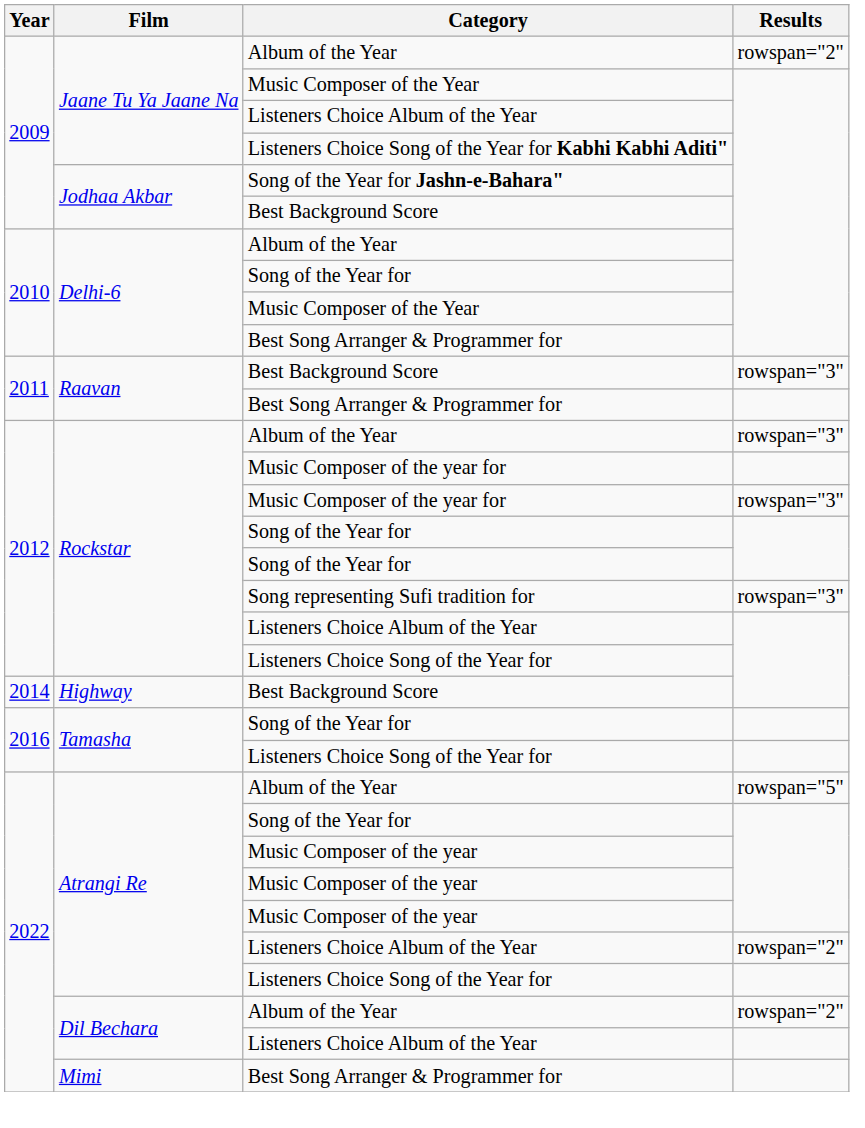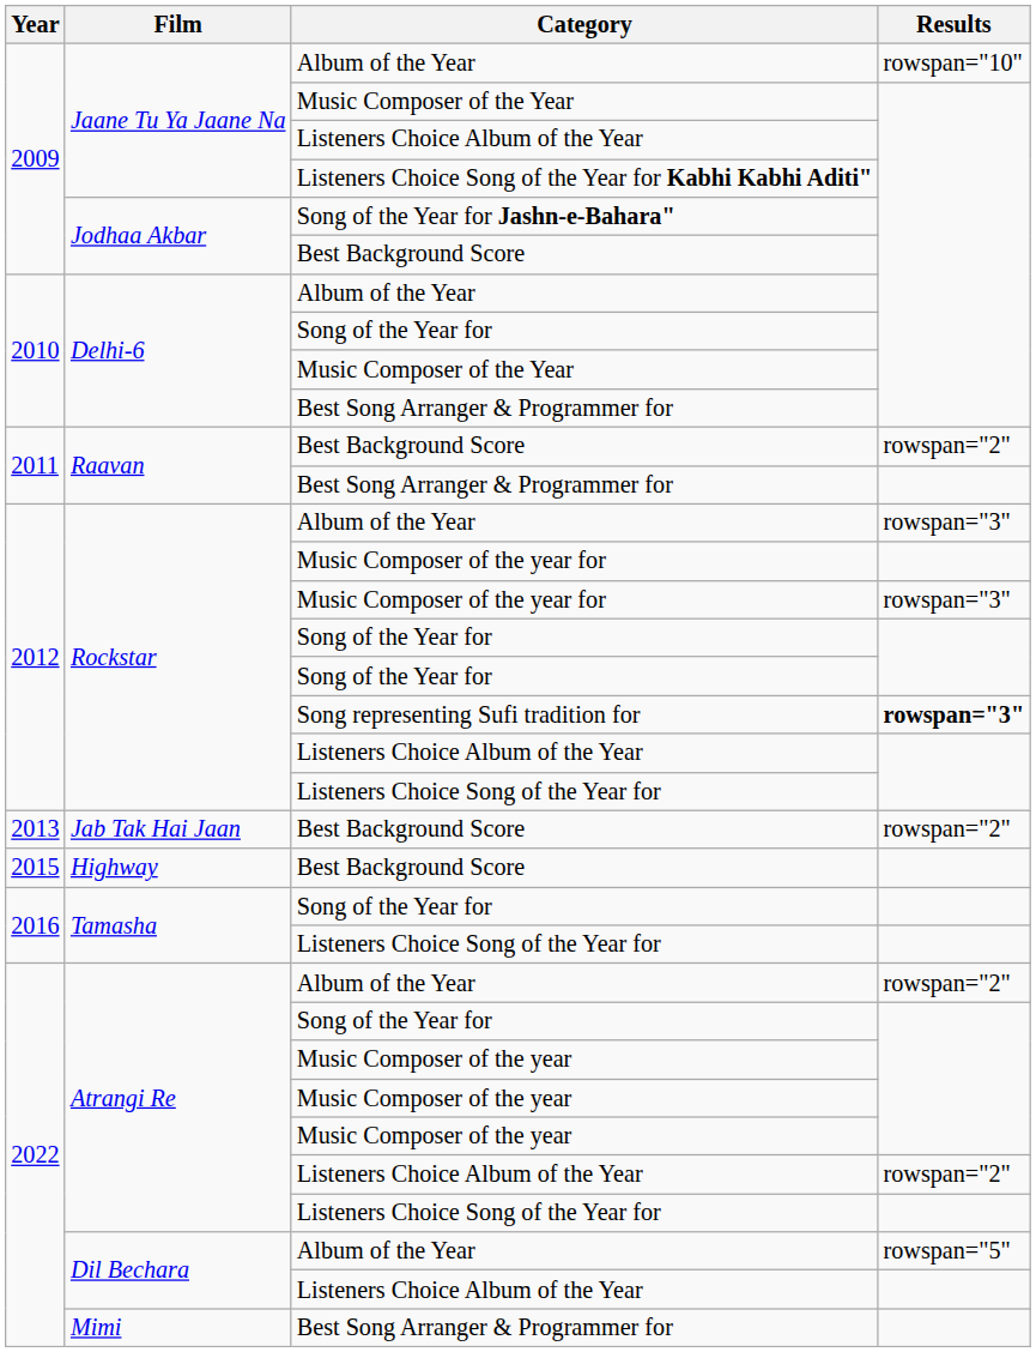Jaane Tu Ya Jaane Na / Album of the Year | Results: rowspan="2" -> rowspan="10"
Raavan / Best Background Score | Results: rowspan="3" -> rowspan="2"
Song representing Sufi tradition for | Results: normal -> bold
+ row: 2013 | Jab Tak Hai Jaan | Best Background Score | rowspan="2"
Highway / Best Background Score | Year: 2014 -> 2015
Atrangi Re / Album of the Year | Results: rowspan="5" -> rowspan="2"
Dil Bechara / Album of the Year | Results: rowspan="2" -> rowspan="5"
